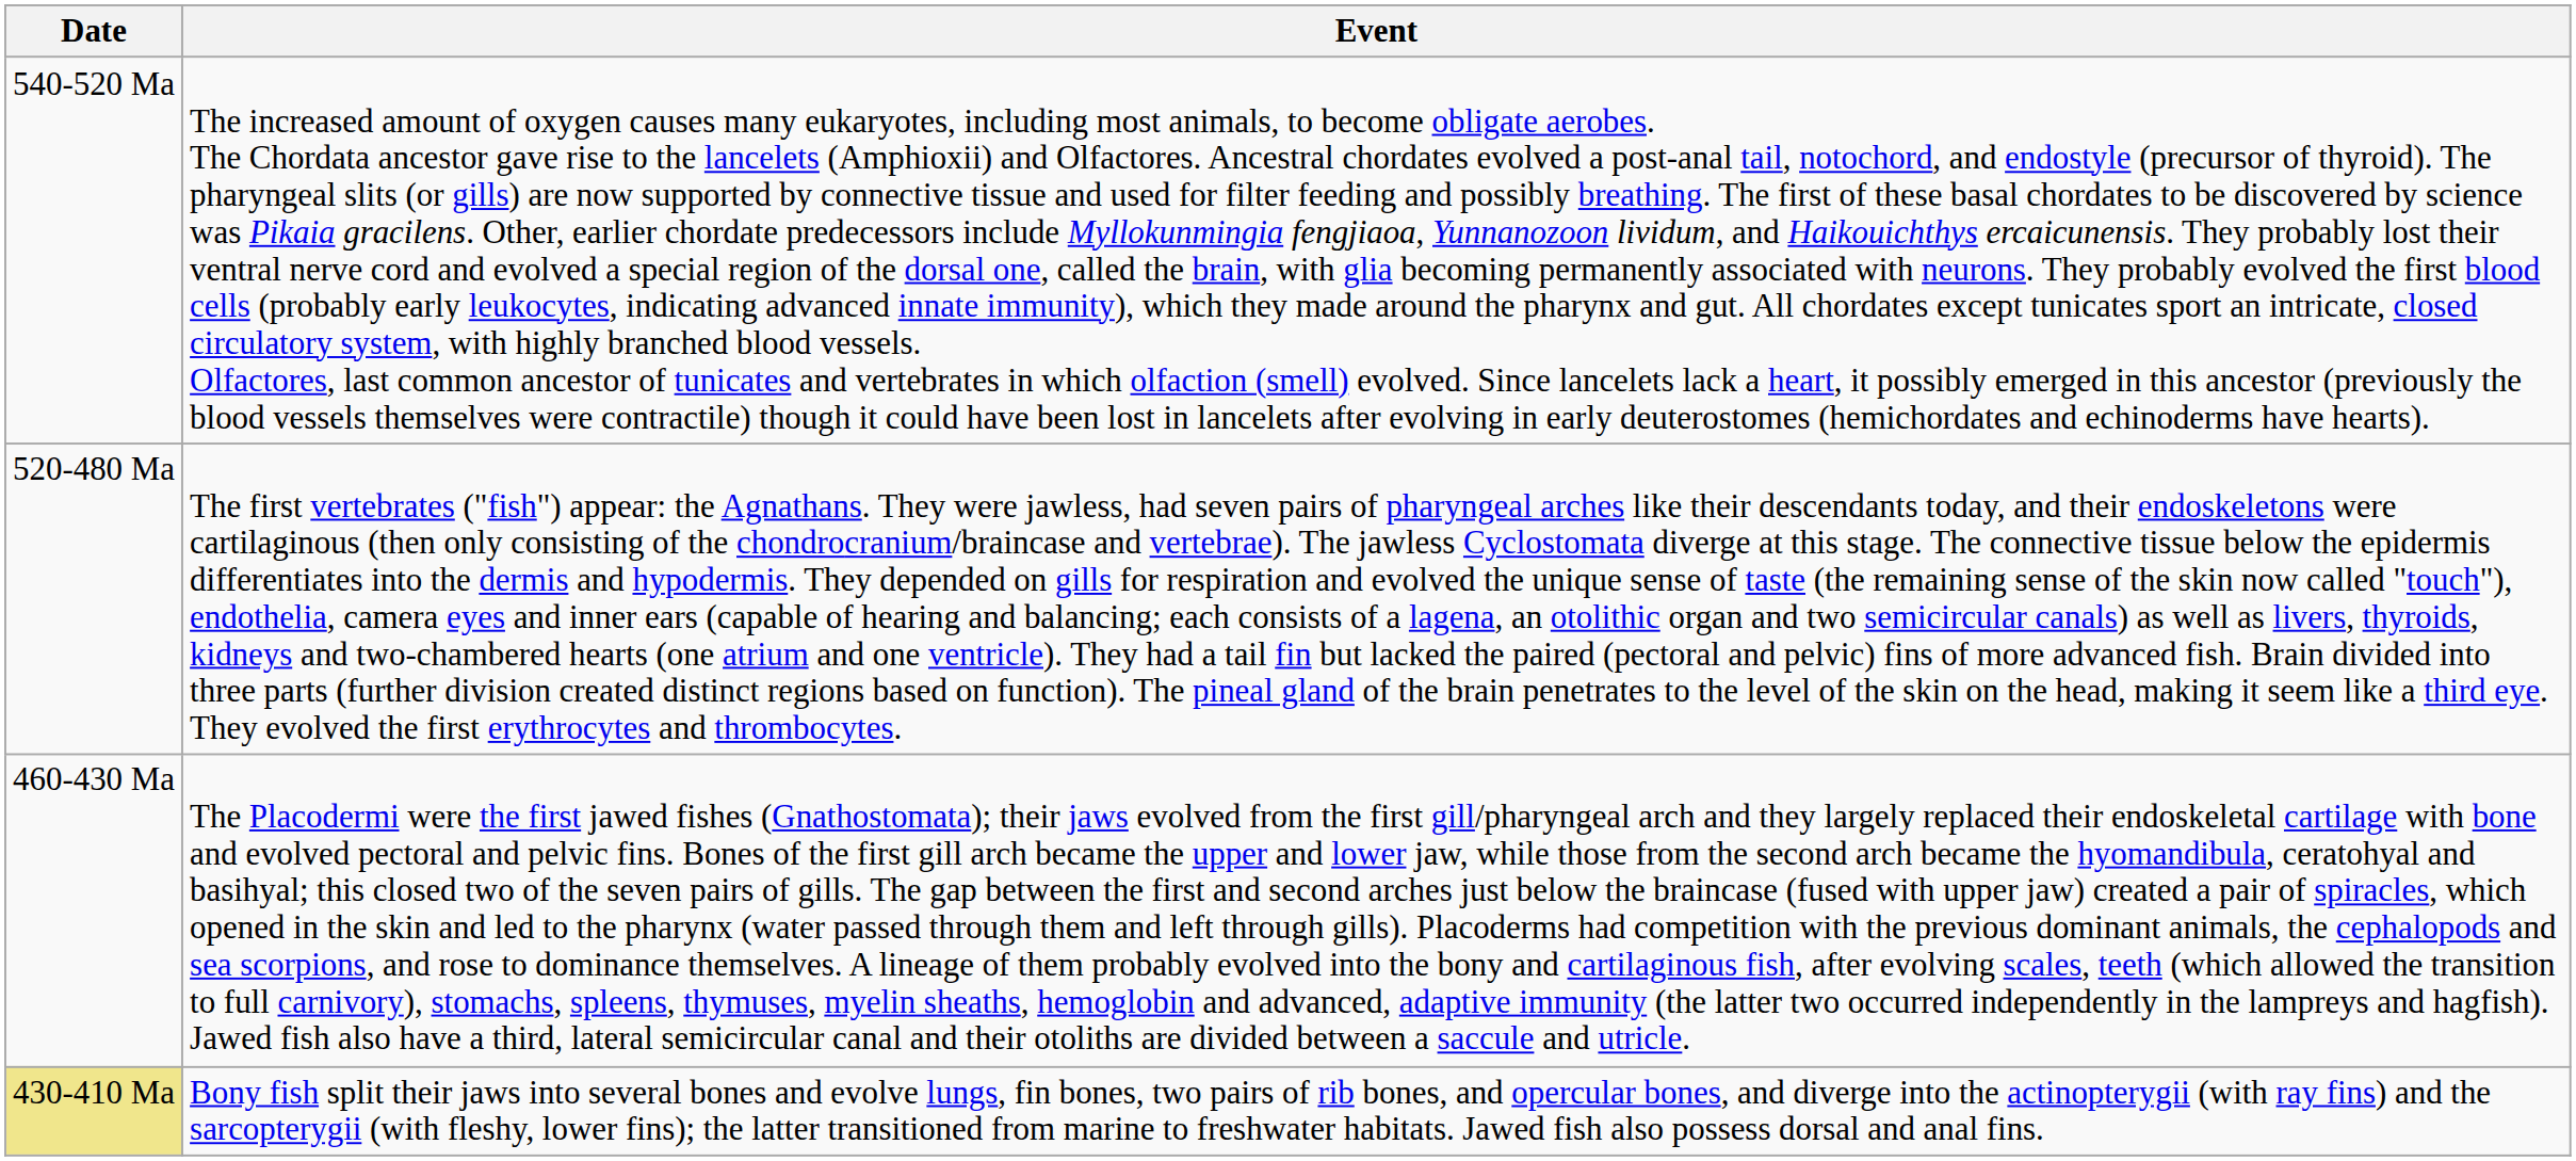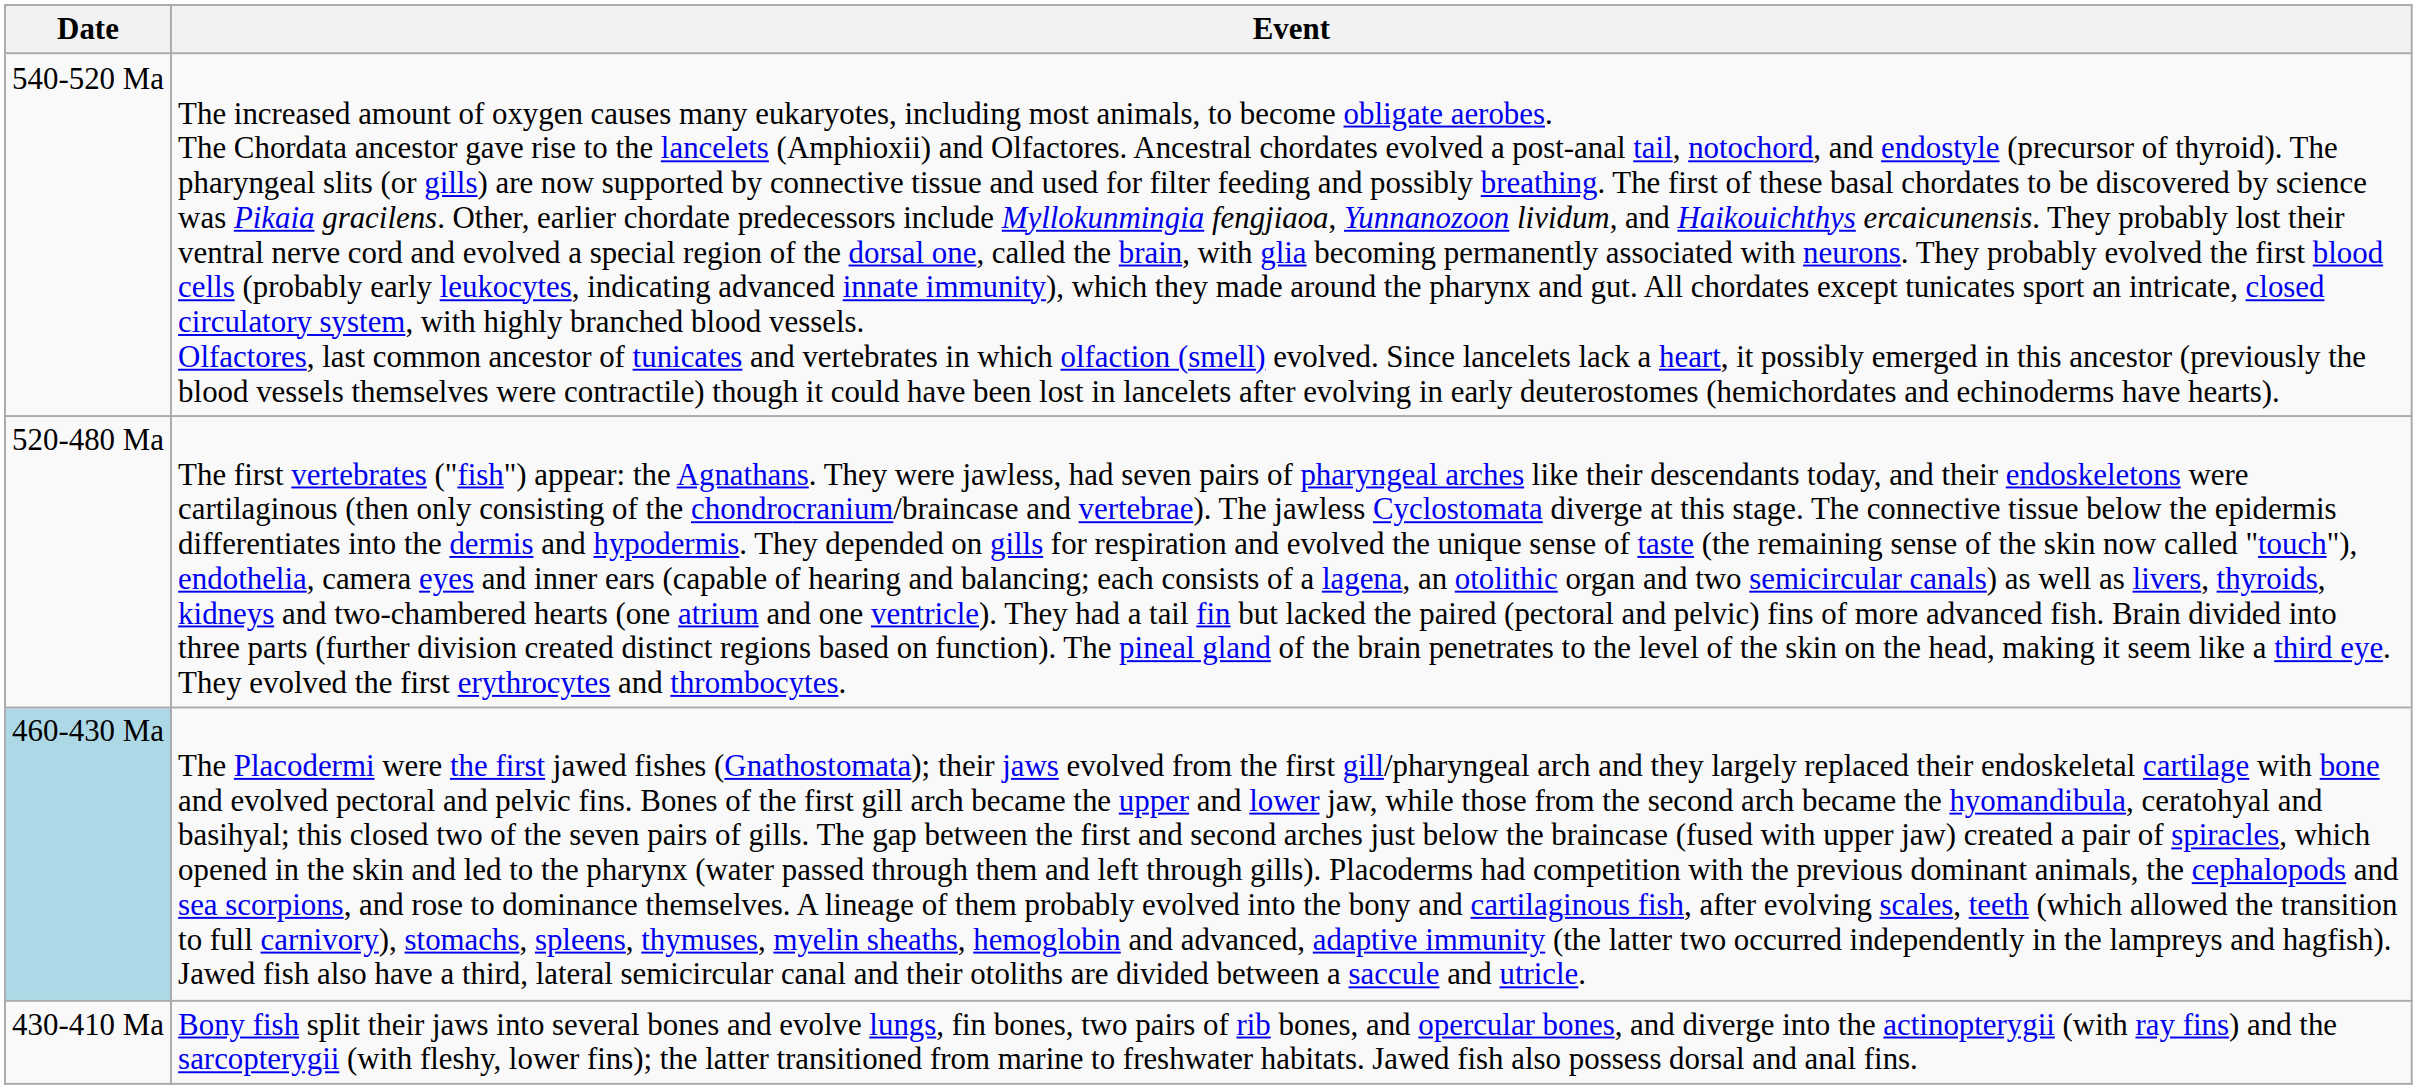460-430 Ma | Date: no background -> lightblue background
430-410 Ma | Date: khaki background -> no background
